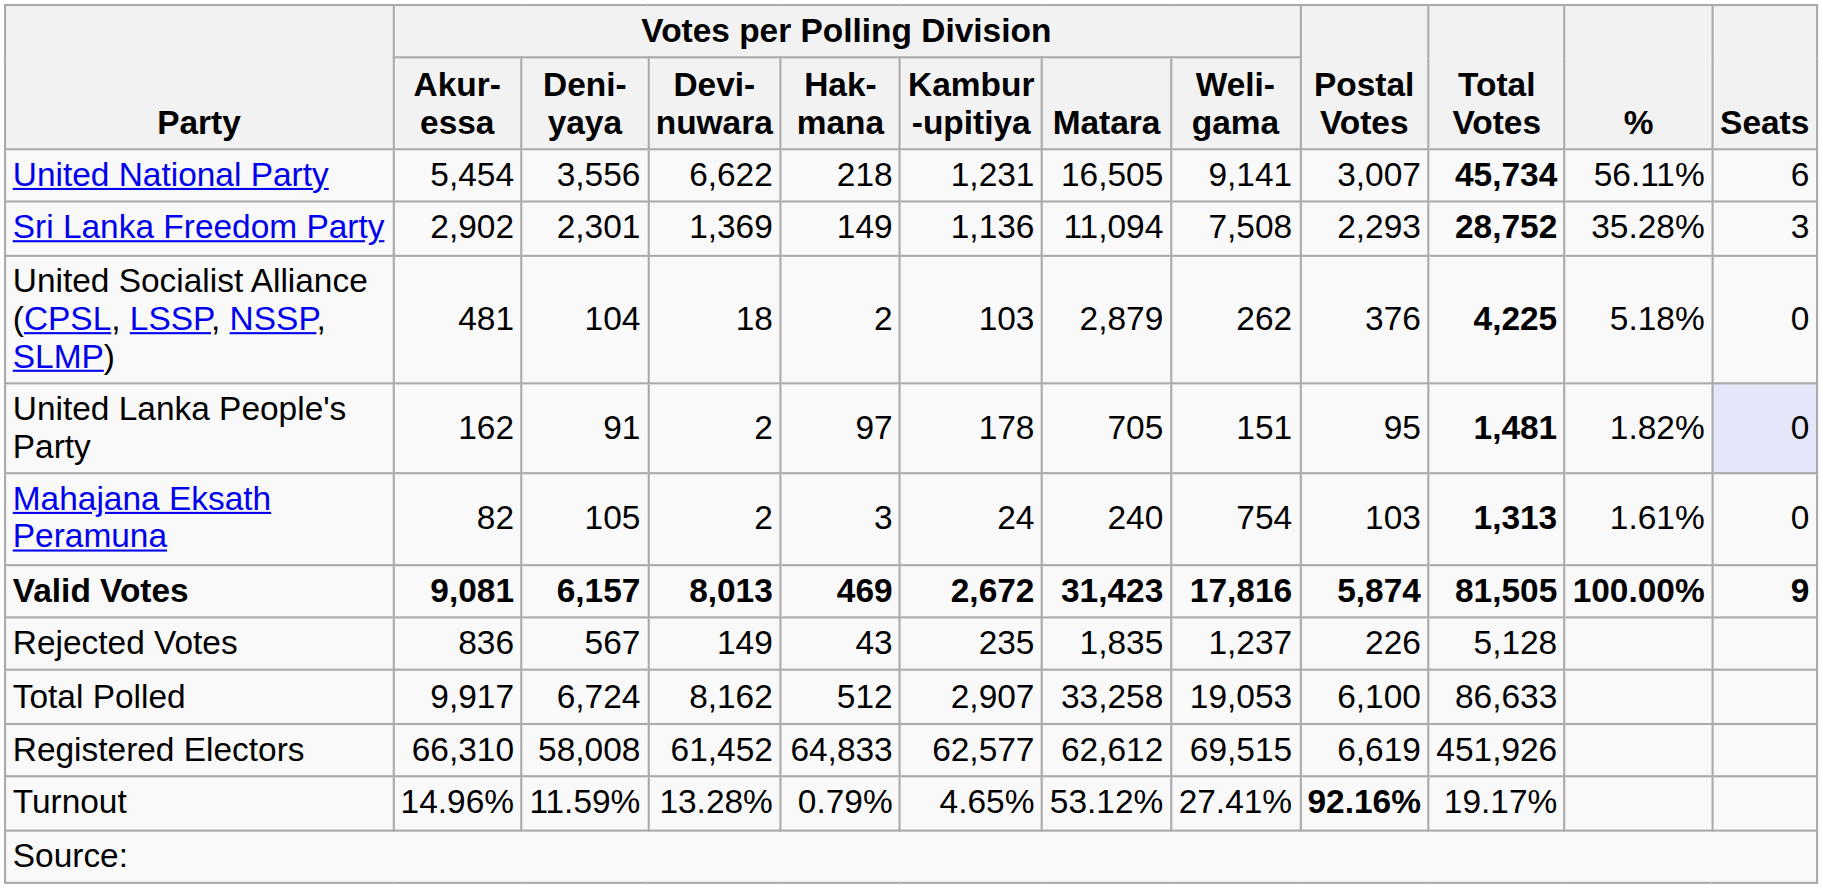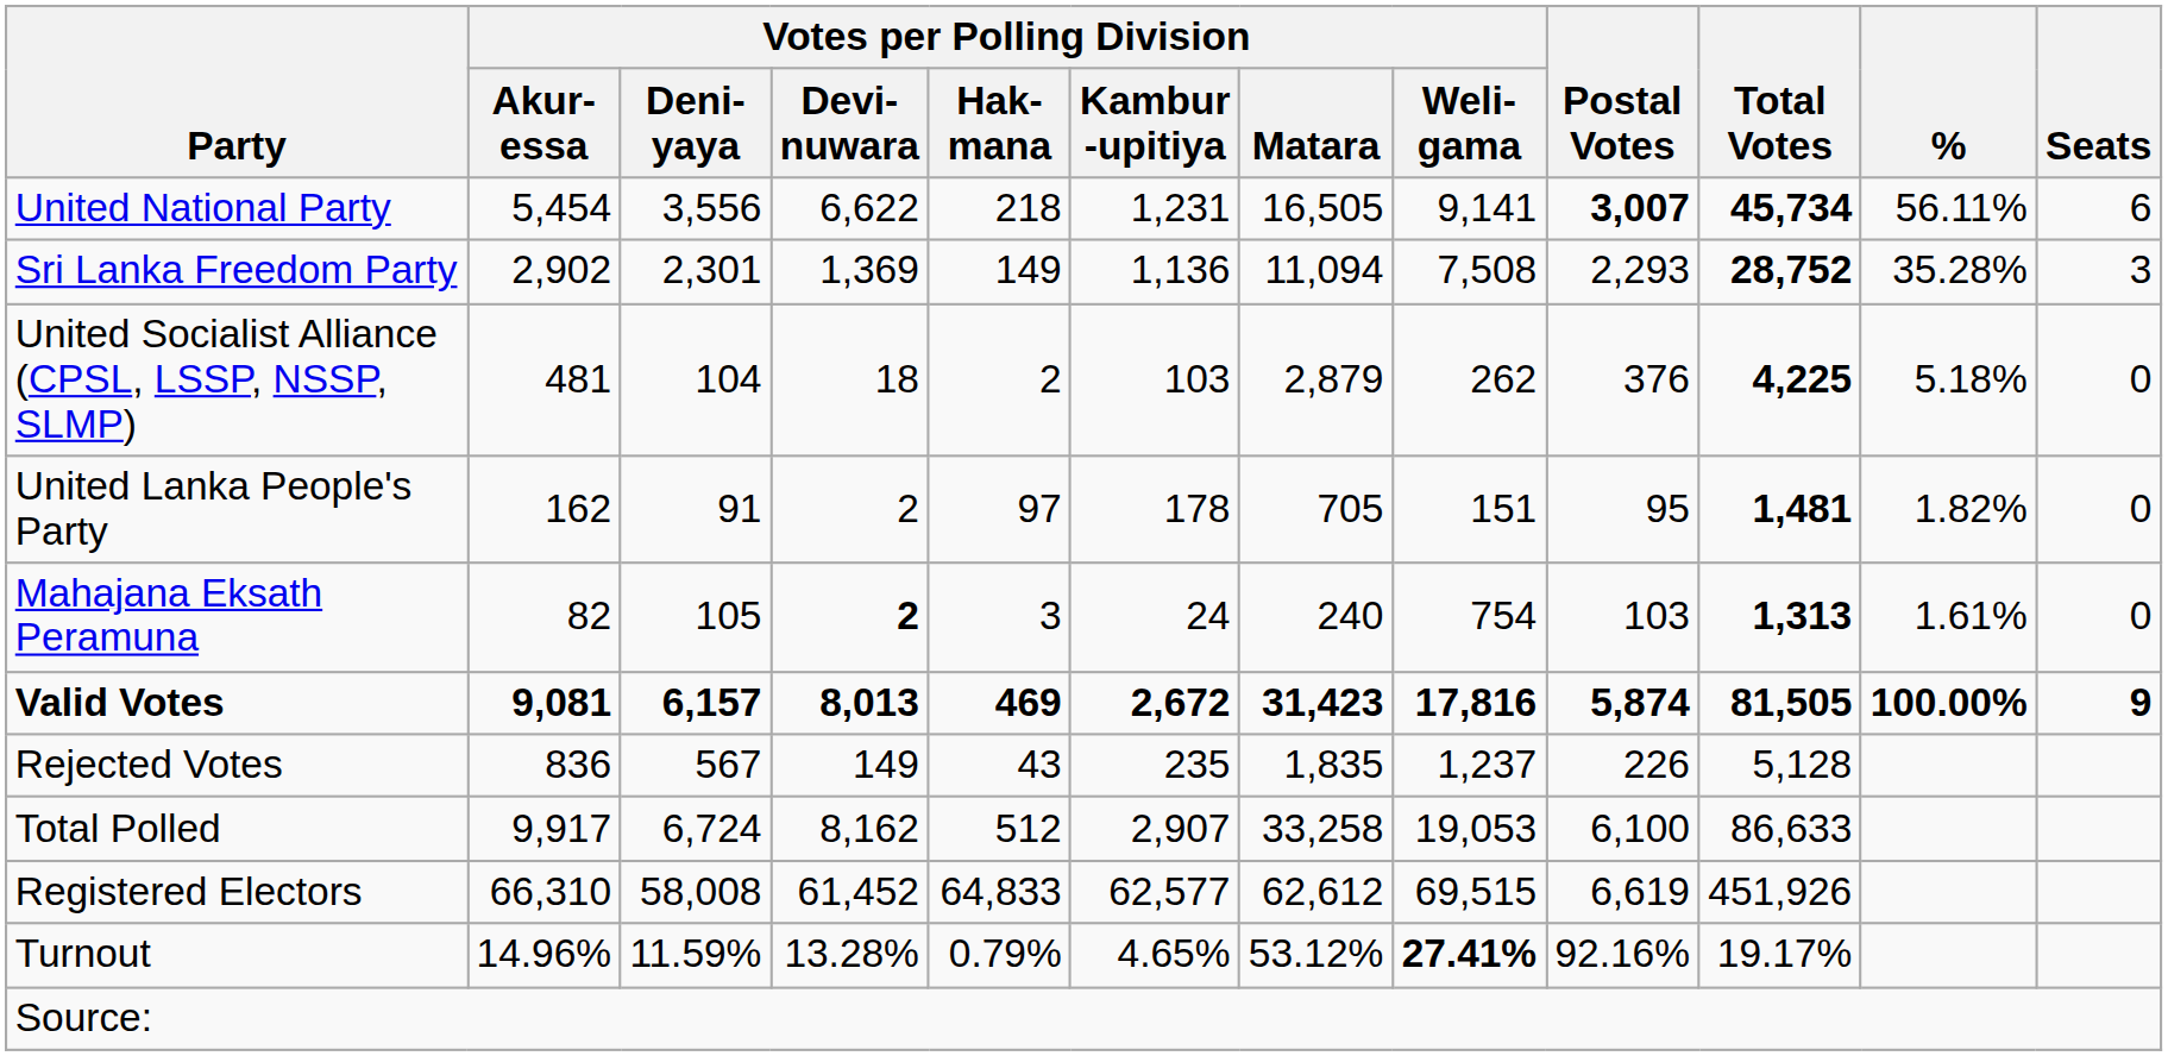United National Party | Postal Votes: normal -> bold
United Lanka People's Party | Seats: lavender background -> no background
Mahajana Eksath Peramuna | Votes per Polling Division / Devi- nuwara: normal -> bold
Turnout | Votes per Polling Division / Weli- gama: normal -> bold
Turnout | Postal Votes: bold -> normal
